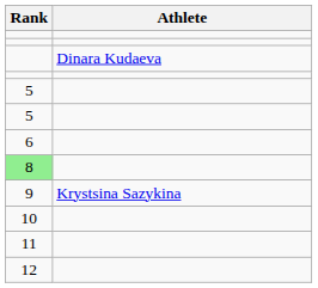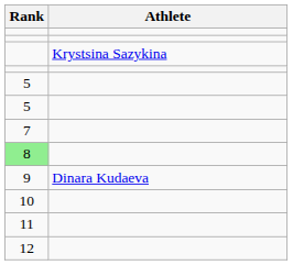row 4 | Athlete: Dinara Kudaeva -> Krystsina Sazykina
row 8 | Rank: 6 -> 7
row 10 | Athlete: Krystsina Sazykina -> Dinara Kudaeva
